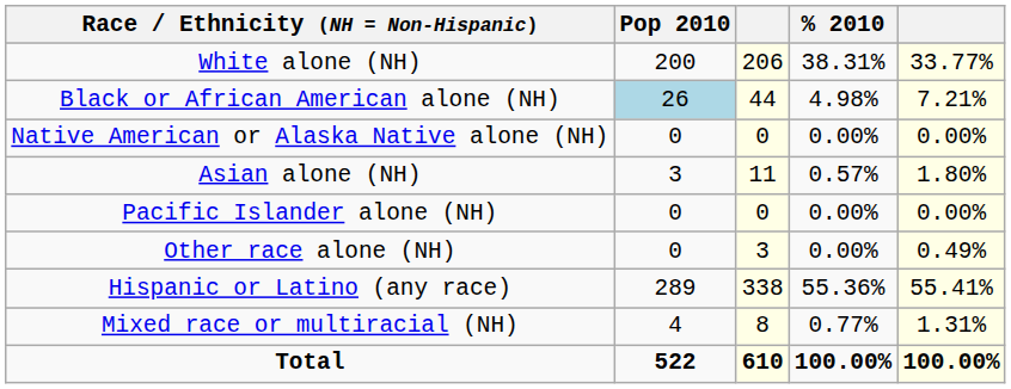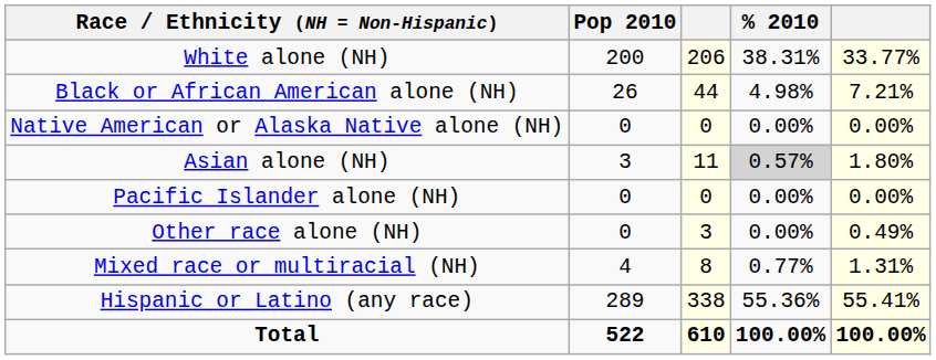Black or African American alone (NH) | Pop 2010: lightblue background -> no background
Asian alone (NH) | % 2010: no background -> lightgrey background
rows swapped: Mixed race or multiracial (NH) <-> Hispanic or Latino (any race)
